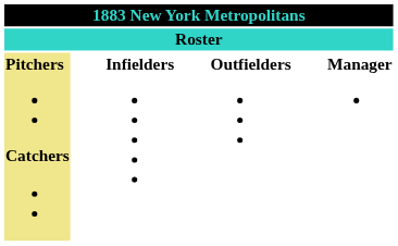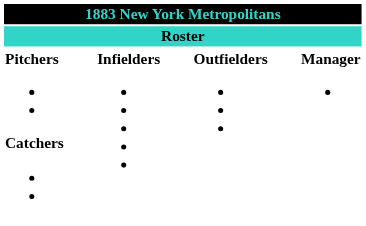Pitchers Catchers | column 1: khaki background -> no background
